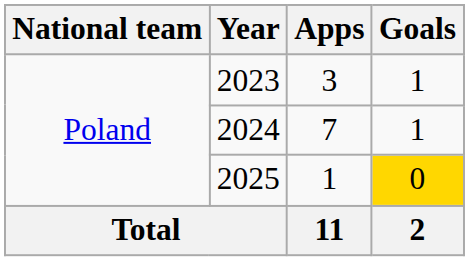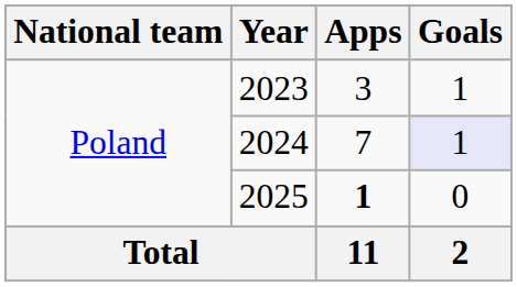2024 | Goals: no background -> lavender background
2025 | Apps: normal -> bold
2025 | Goals: gold background -> no background
